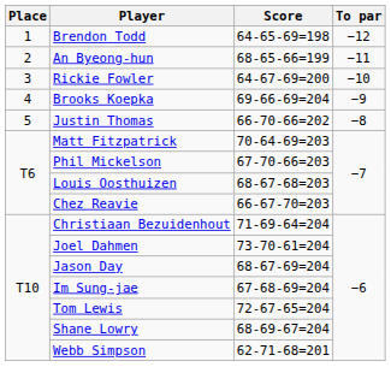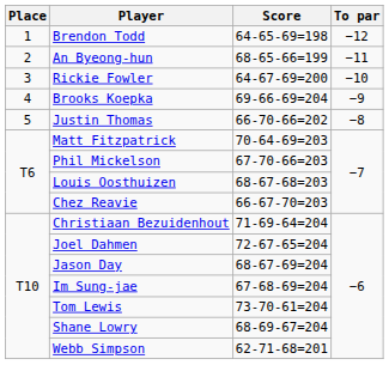Joel Dahmen | Score: 73-70-61=204 -> 72-67-65=204
Tom Lewis | Score: 72-67-65=204 -> 73-70-61=204
